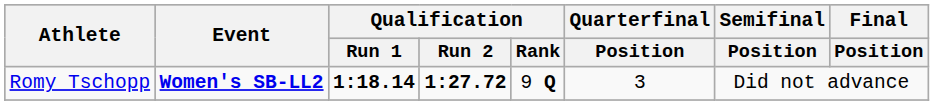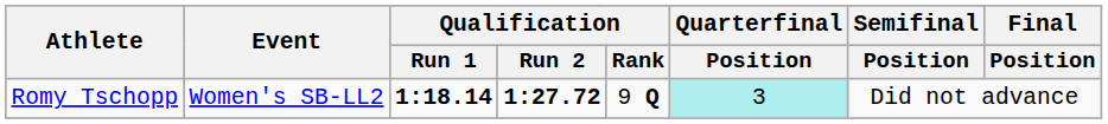Romy Tschopp | Event: bold -> normal
Romy Tschopp | Quarterfinal / Position: no background -> paleturquoise background
